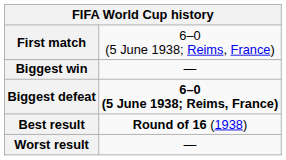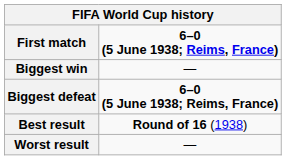First match | column 2: normal -> bold
